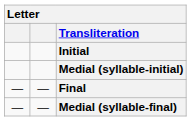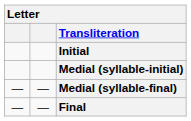rows swapped: Medial (syllable-final) <-> Final
